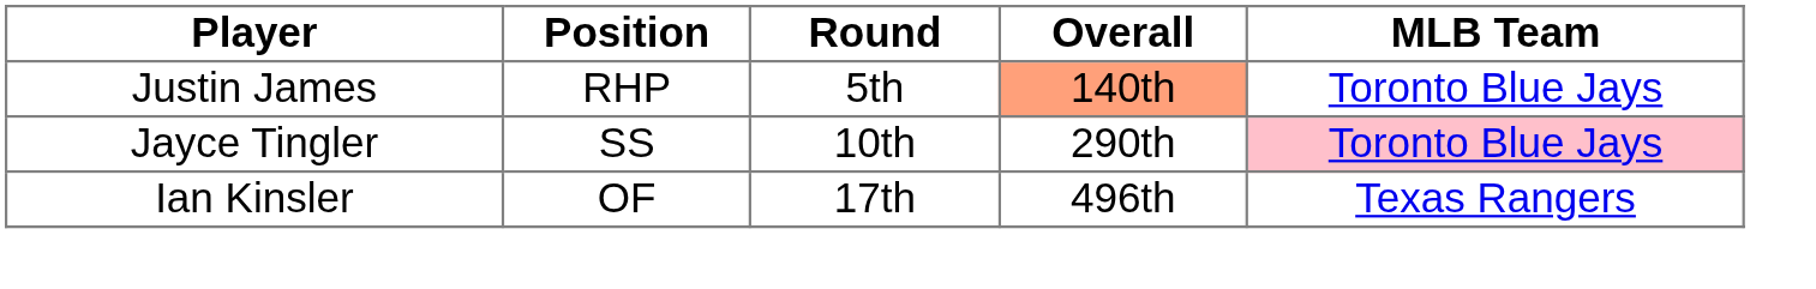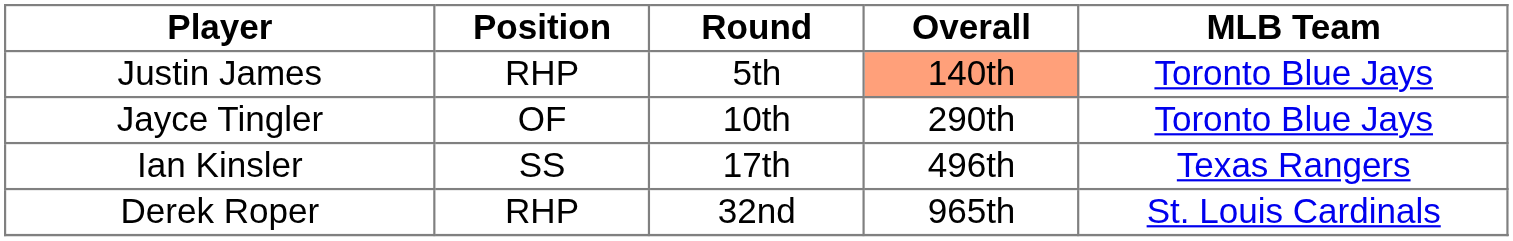Jayce Tingler | Position: SS -> OF
Jayce Tingler | MLB Team: pink background -> no background
Ian Kinsler | Position: OF -> SS
+ row: Derek Roper | RHP | 32nd | 965th | St. Louis Cardinals
